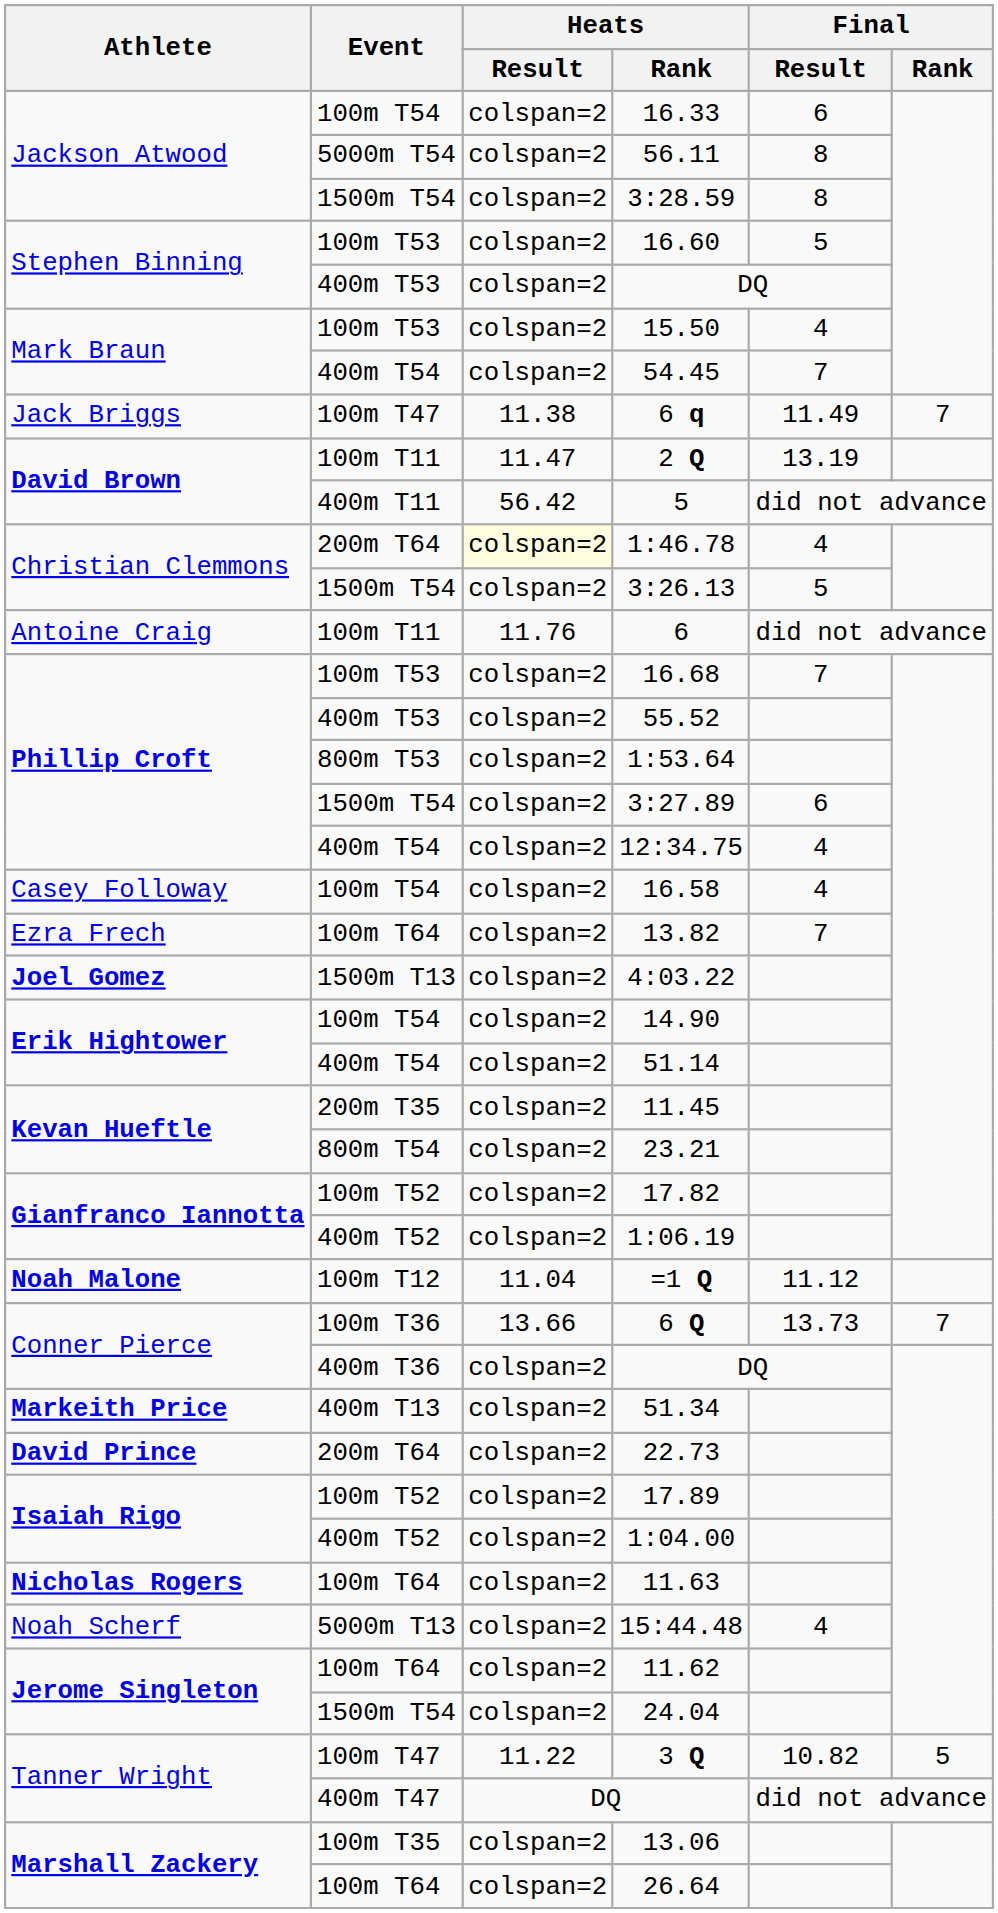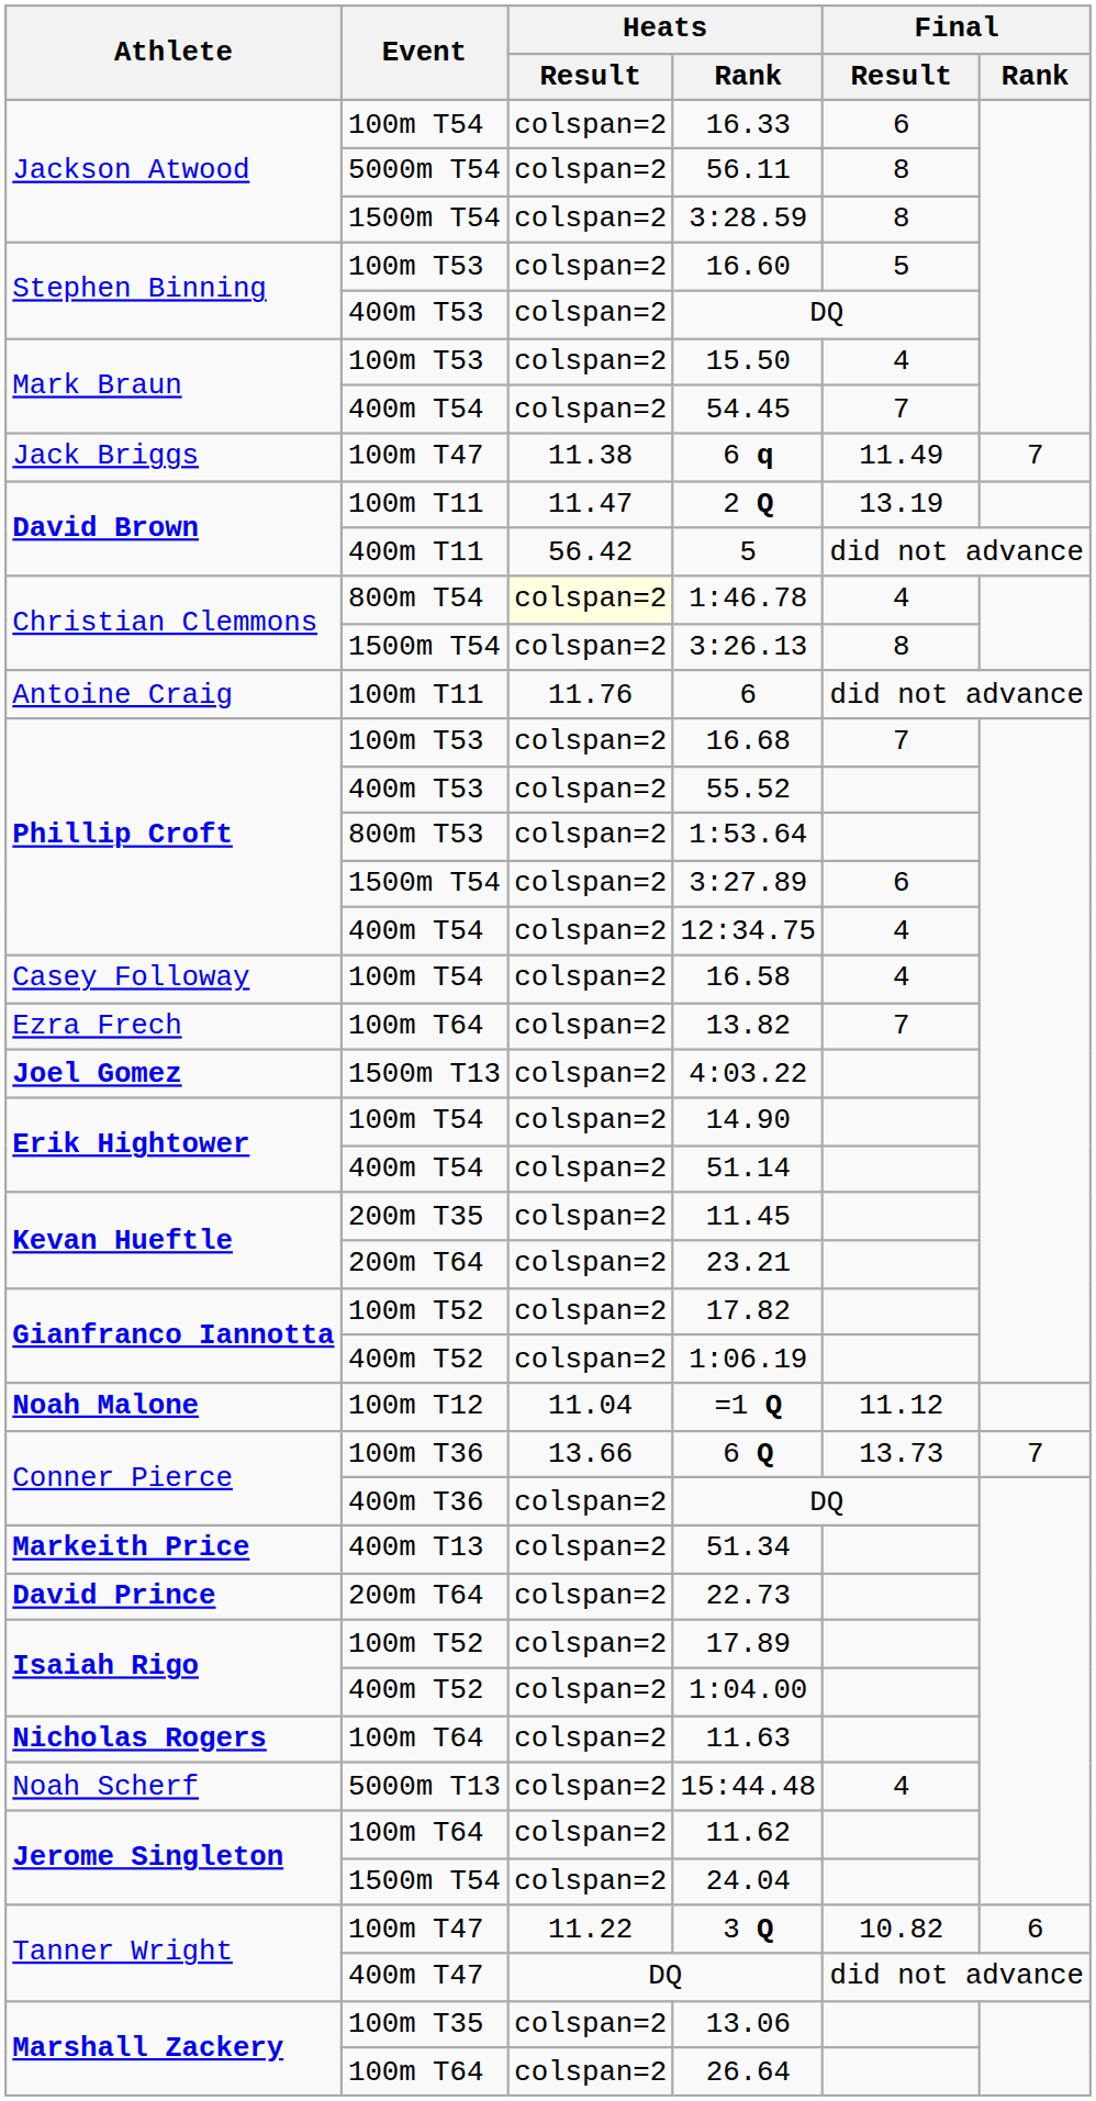1:46.78 | Event: 200m T64 -> 800m T54
3:26.13 | Final / Result: 5 -> 8
23.21 | Event: 800m T54 -> 200m T64
3 Q | Final / Rank: 5 -> 6
